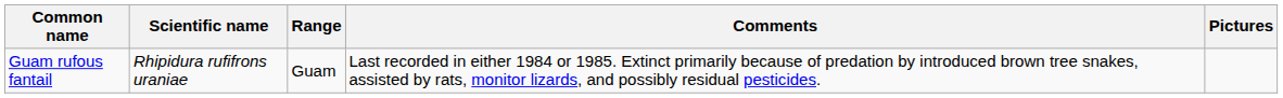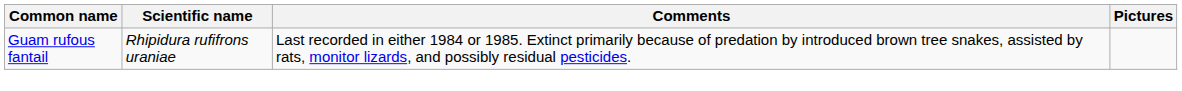- column: Range | Guam
